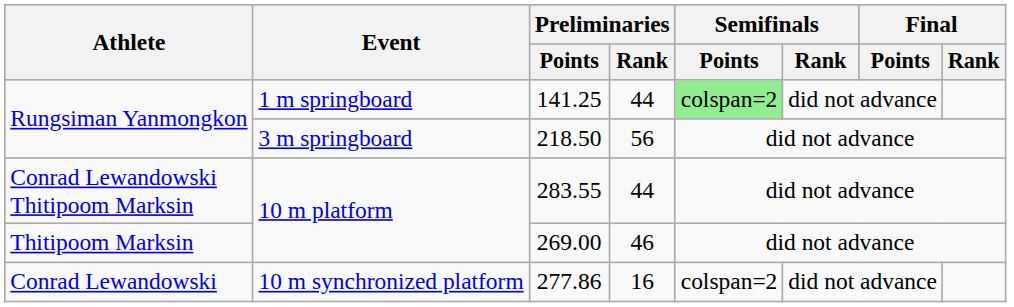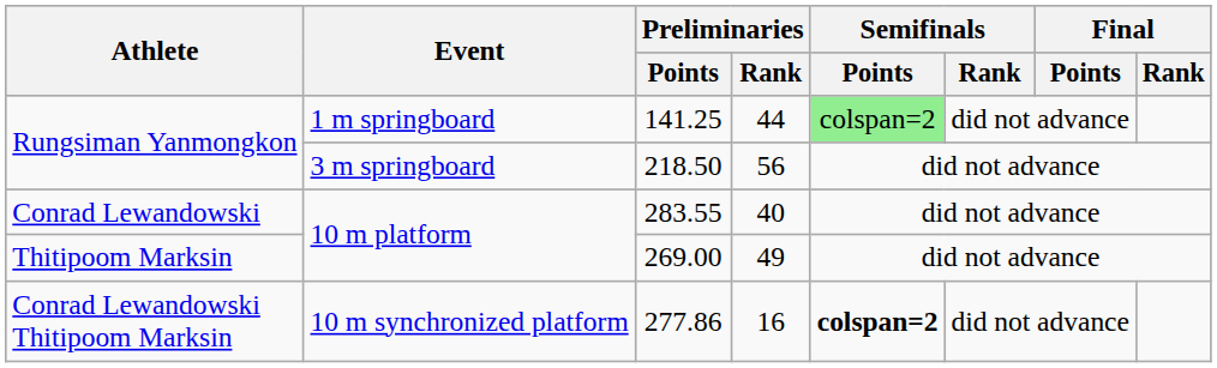283.55 | Athlete: Conrad Lewandowski Thitipoom Marksin -> Conrad Lewandowski
283.55 | Preliminaries / Rank: 44 -> 40
269.00 | Preliminaries / Rank: 46 -> 49
277.86 | Athlete: Conrad Lewandowski -> Conrad Lewandowski Thitipoom Marksin
277.86 | Semifinals / Points: normal -> bold
